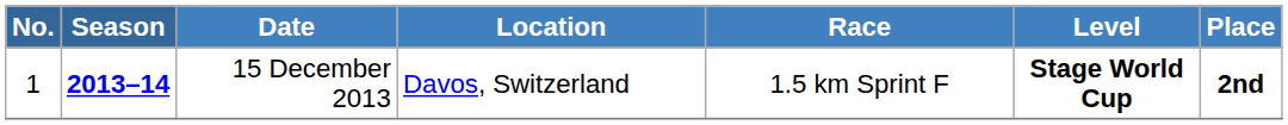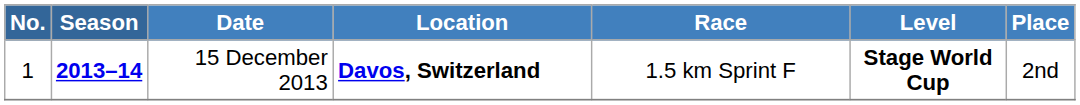15 December 2013 | Location: normal -> bold
15 December 2013 | Place: bold -> normal
